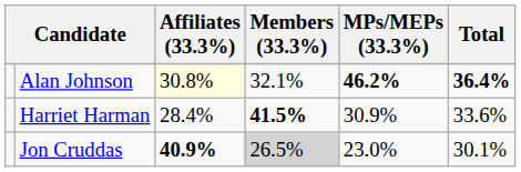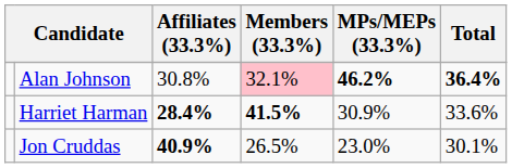Alan Johnson | Affiliates (33.3%): lightyellow background -> no background
Alan Johnson | Members (33.3%): no background -> pink background
Harriet Harman | Affiliates (33.3%): normal -> bold
Jon Cruddas | Members (33.3%): lightgrey background -> no background
